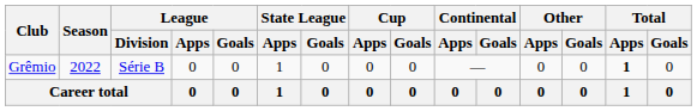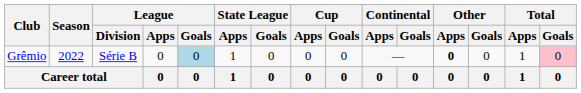Grêmio | League / Goals: no background -> lightblue background
Grêmio | Other / Apps: normal -> bold
Grêmio | Total / Apps: bold -> normal
Grêmio | Total / Goals: no background -> pink background
